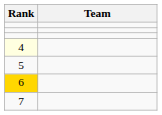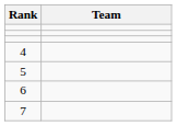row 5 | Rank: lightyellow background -> no background
row 7 | Rank: gold background -> no background
